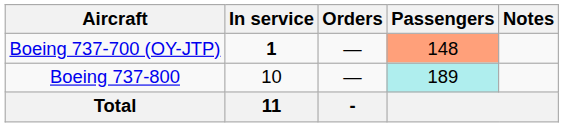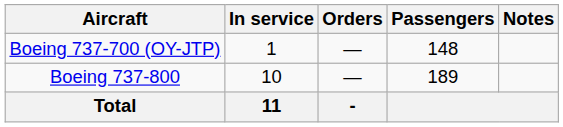Boeing 737-700 (OY-JTP) | In service: bold -> normal
Boeing 737-700 (OY-JTP) | Passengers: lightsalmon background -> no background
Boeing 737-800 | Passengers: paleturquoise background -> no background
